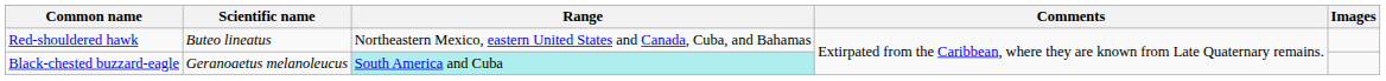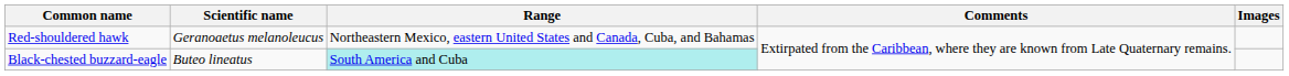Red-shouldered hawk | Scientific name: Buteo lineatus -> Geranoaetus melanoleucus
Black-chested buzzard-eagle | Scientific name: Geranoaetus melanoleucus -> Buteo lineatus
